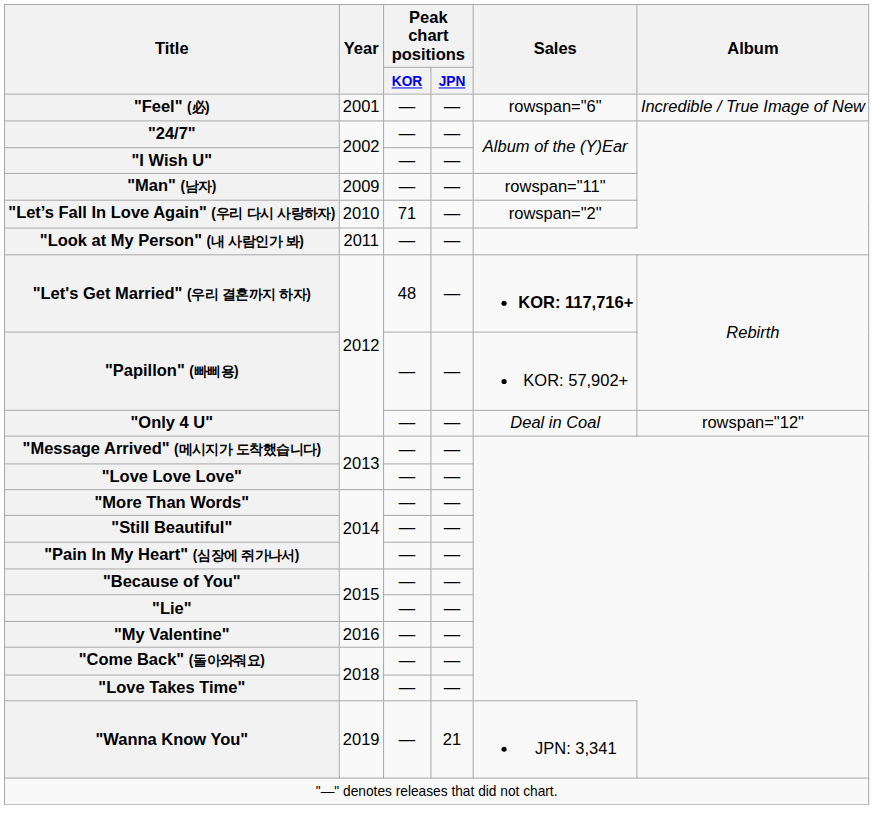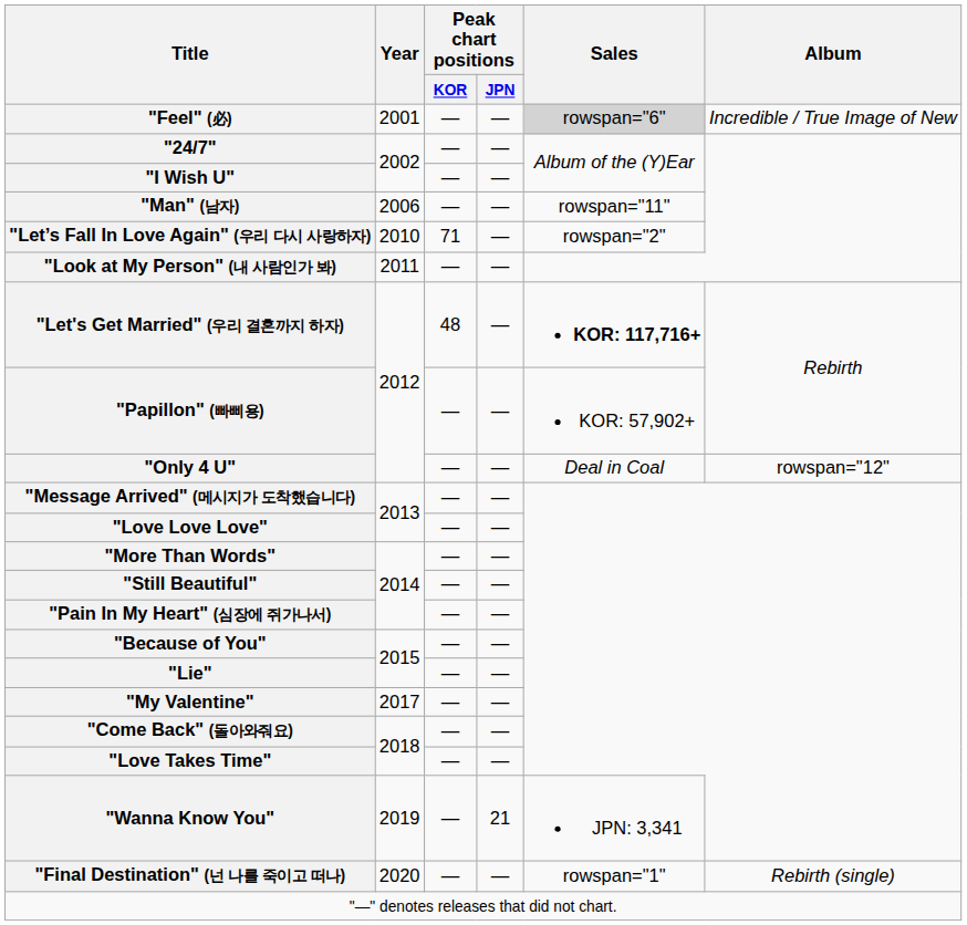"Feel" (必) | Sales: no background -> lightgrey background
"Man" (남자) | Year: 2009 -> 2006
"My Valentine" | Year: 2016 -> 2017
+ row: "Final Destination" (넌 나를 죽이고 떠나) | 2020 | — | — | rowspan="1" | Rebirth (single)
